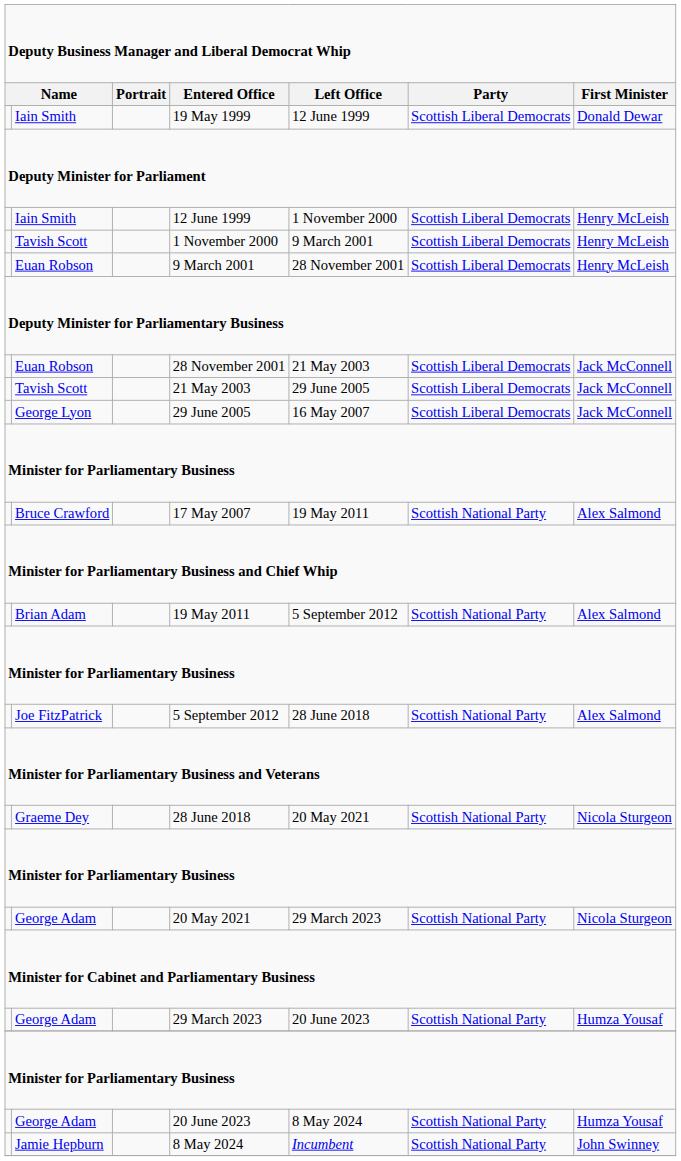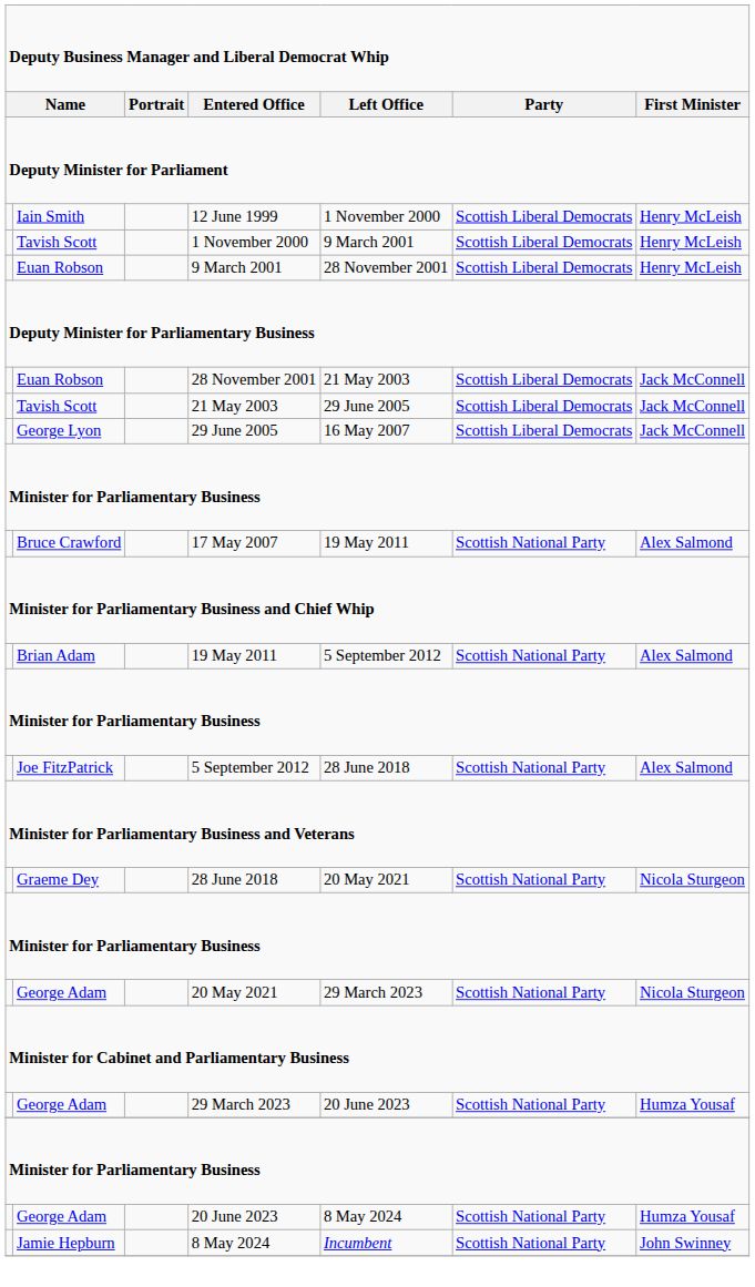- row: Iain Smith | 19 May 1999 | 12 June 1999 | Scottish Liberal Democrats | Donald Dewar
